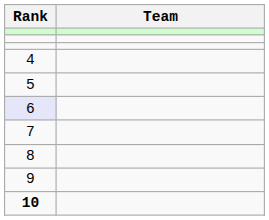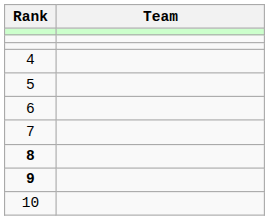row 7 | Rank: lavender background -> no background
row 9 | Rank: normal -> bold
row 10 | Rank: normal -> bold
row 11 | Rank: bold -> normal
